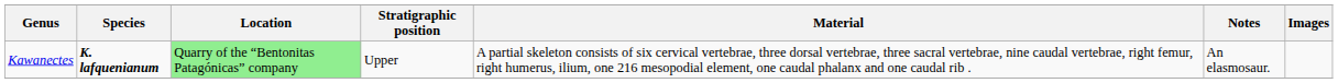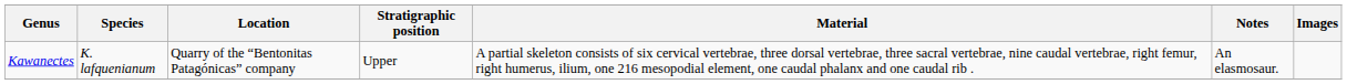Kawanectes | Species: bold -> normal
Kawanectes | Location: lightgreen background -> no background
